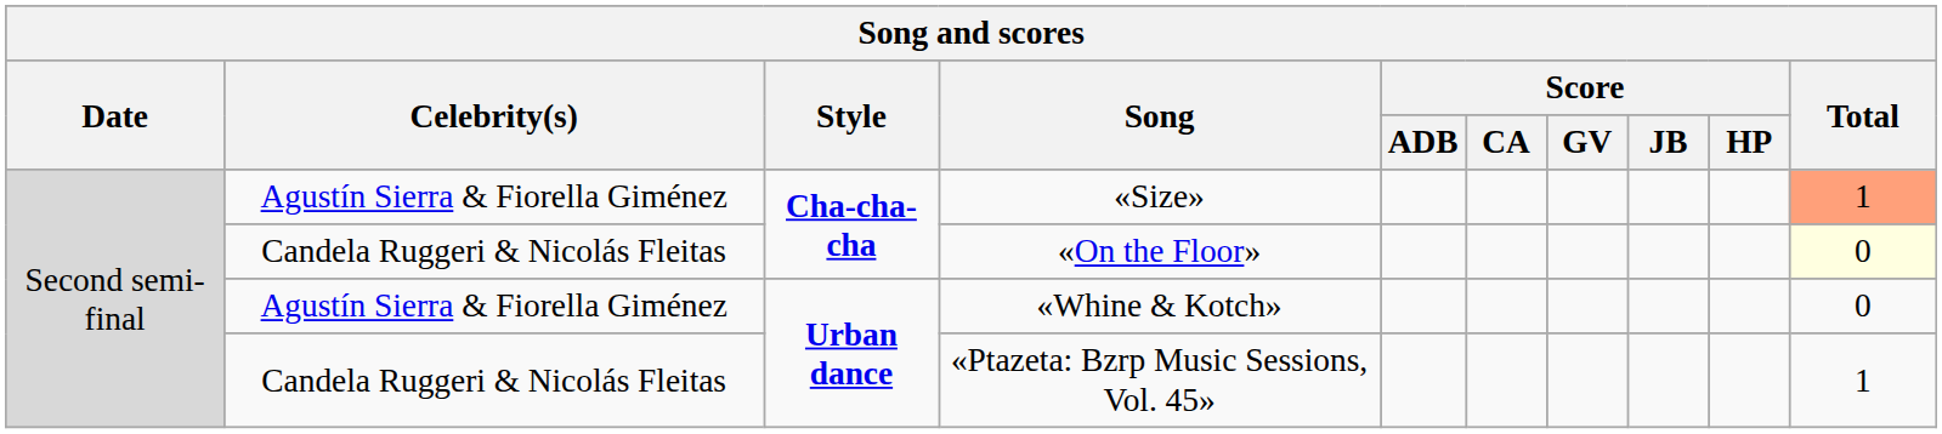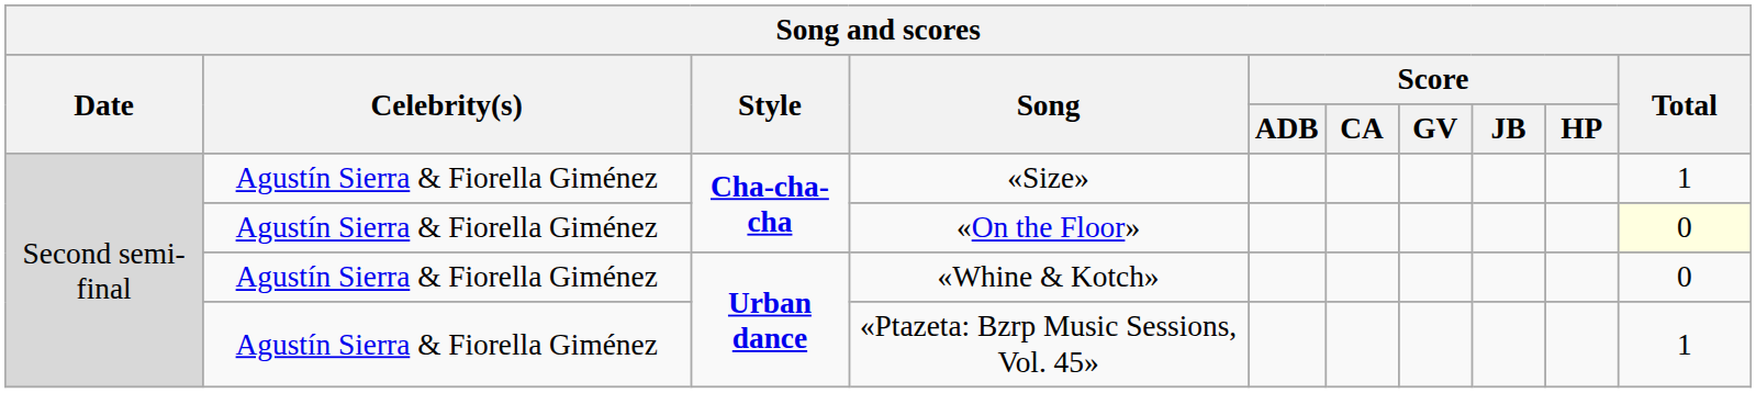«Size» | Total: lightsalmon background -> no background
«On the Floor» | Celebrity(s): Candela Ruggeri & Nicolás Fleitas -> Agustín Sierra & Fiorella Giménez
«Ptazeta: Bzrp Music Sessions, Vol. 45» | Celebrity(s): Candela Ruggeri & Nicolás Fleitas -> Agustín Sierra & Fiorella Giménez
